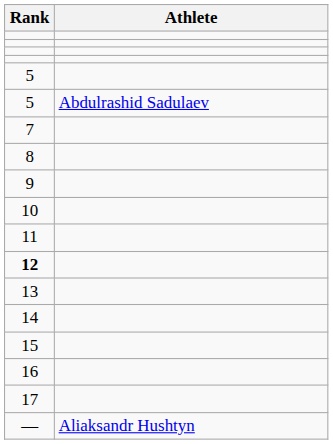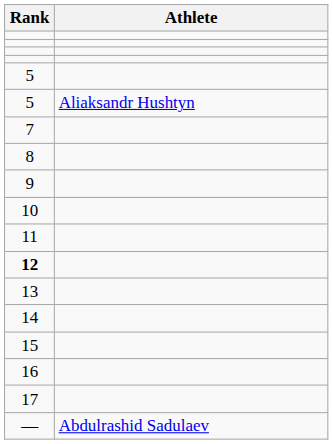row 7 | Athlete: Abdulrashid Sadulaev -> Aliaksandr Hushtyn
row 19 | Athlete: Aliaksandr Hushtyn -> Abdulrashid Sadulaev
